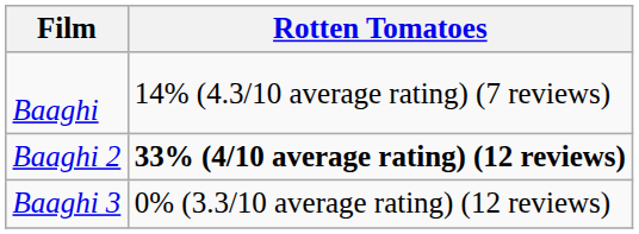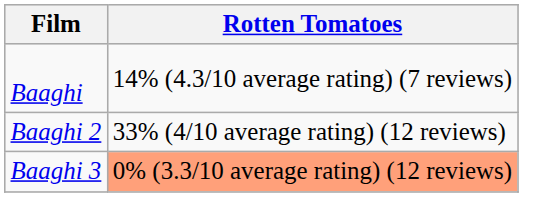row 3 | Rotten Tomatoes: bold -> normal
row 4 | Rotten Tomatoes: no background -> lightsalmon background
